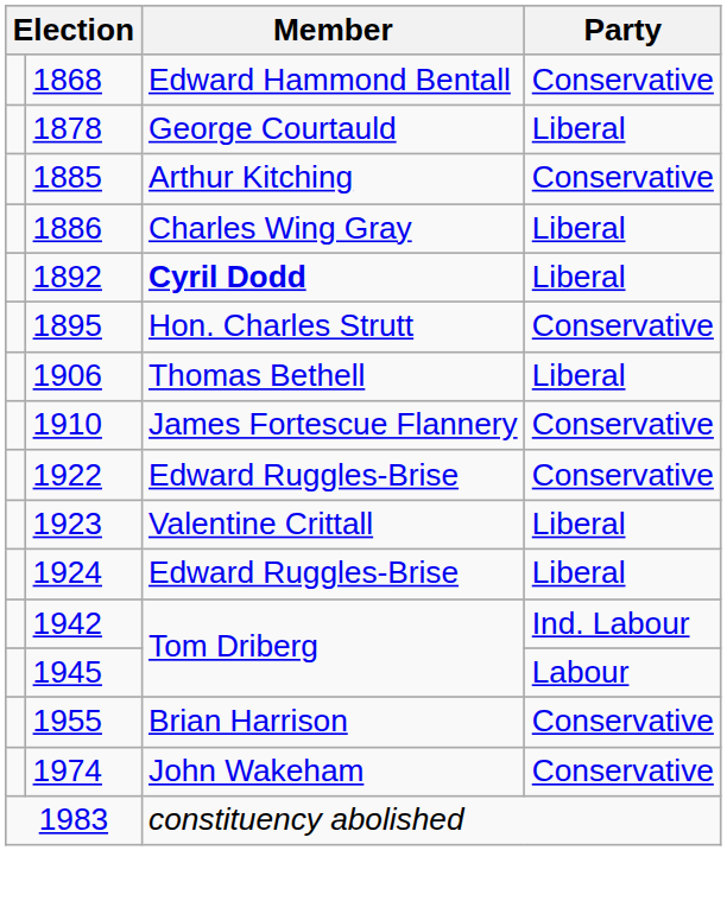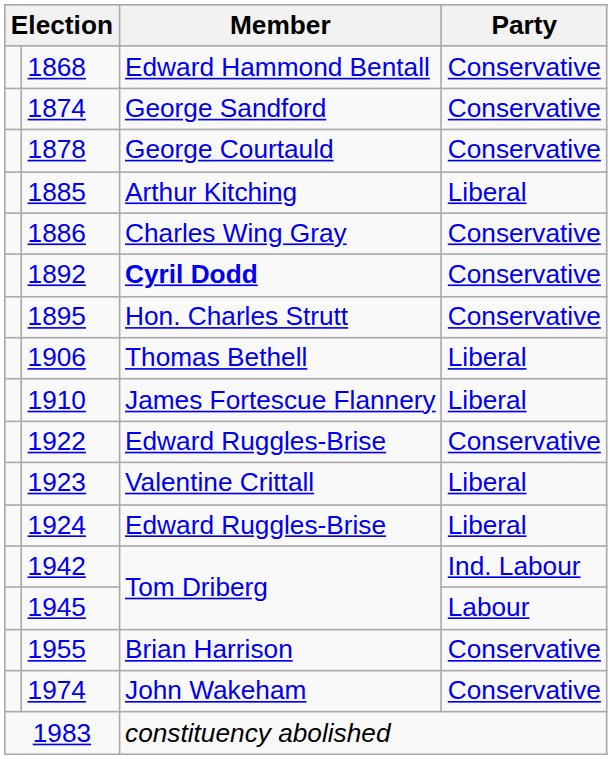+ row: 1874 | George Sandford | Conservative
1878 | Party: Liberal -> Conservative
1885 | Party: Conservative -> Liberal
1886 | Party: Liberal -> Conservative
1892 | Party: Liberal -> Conservative
1910 | Party: Conservative -> Liberal
